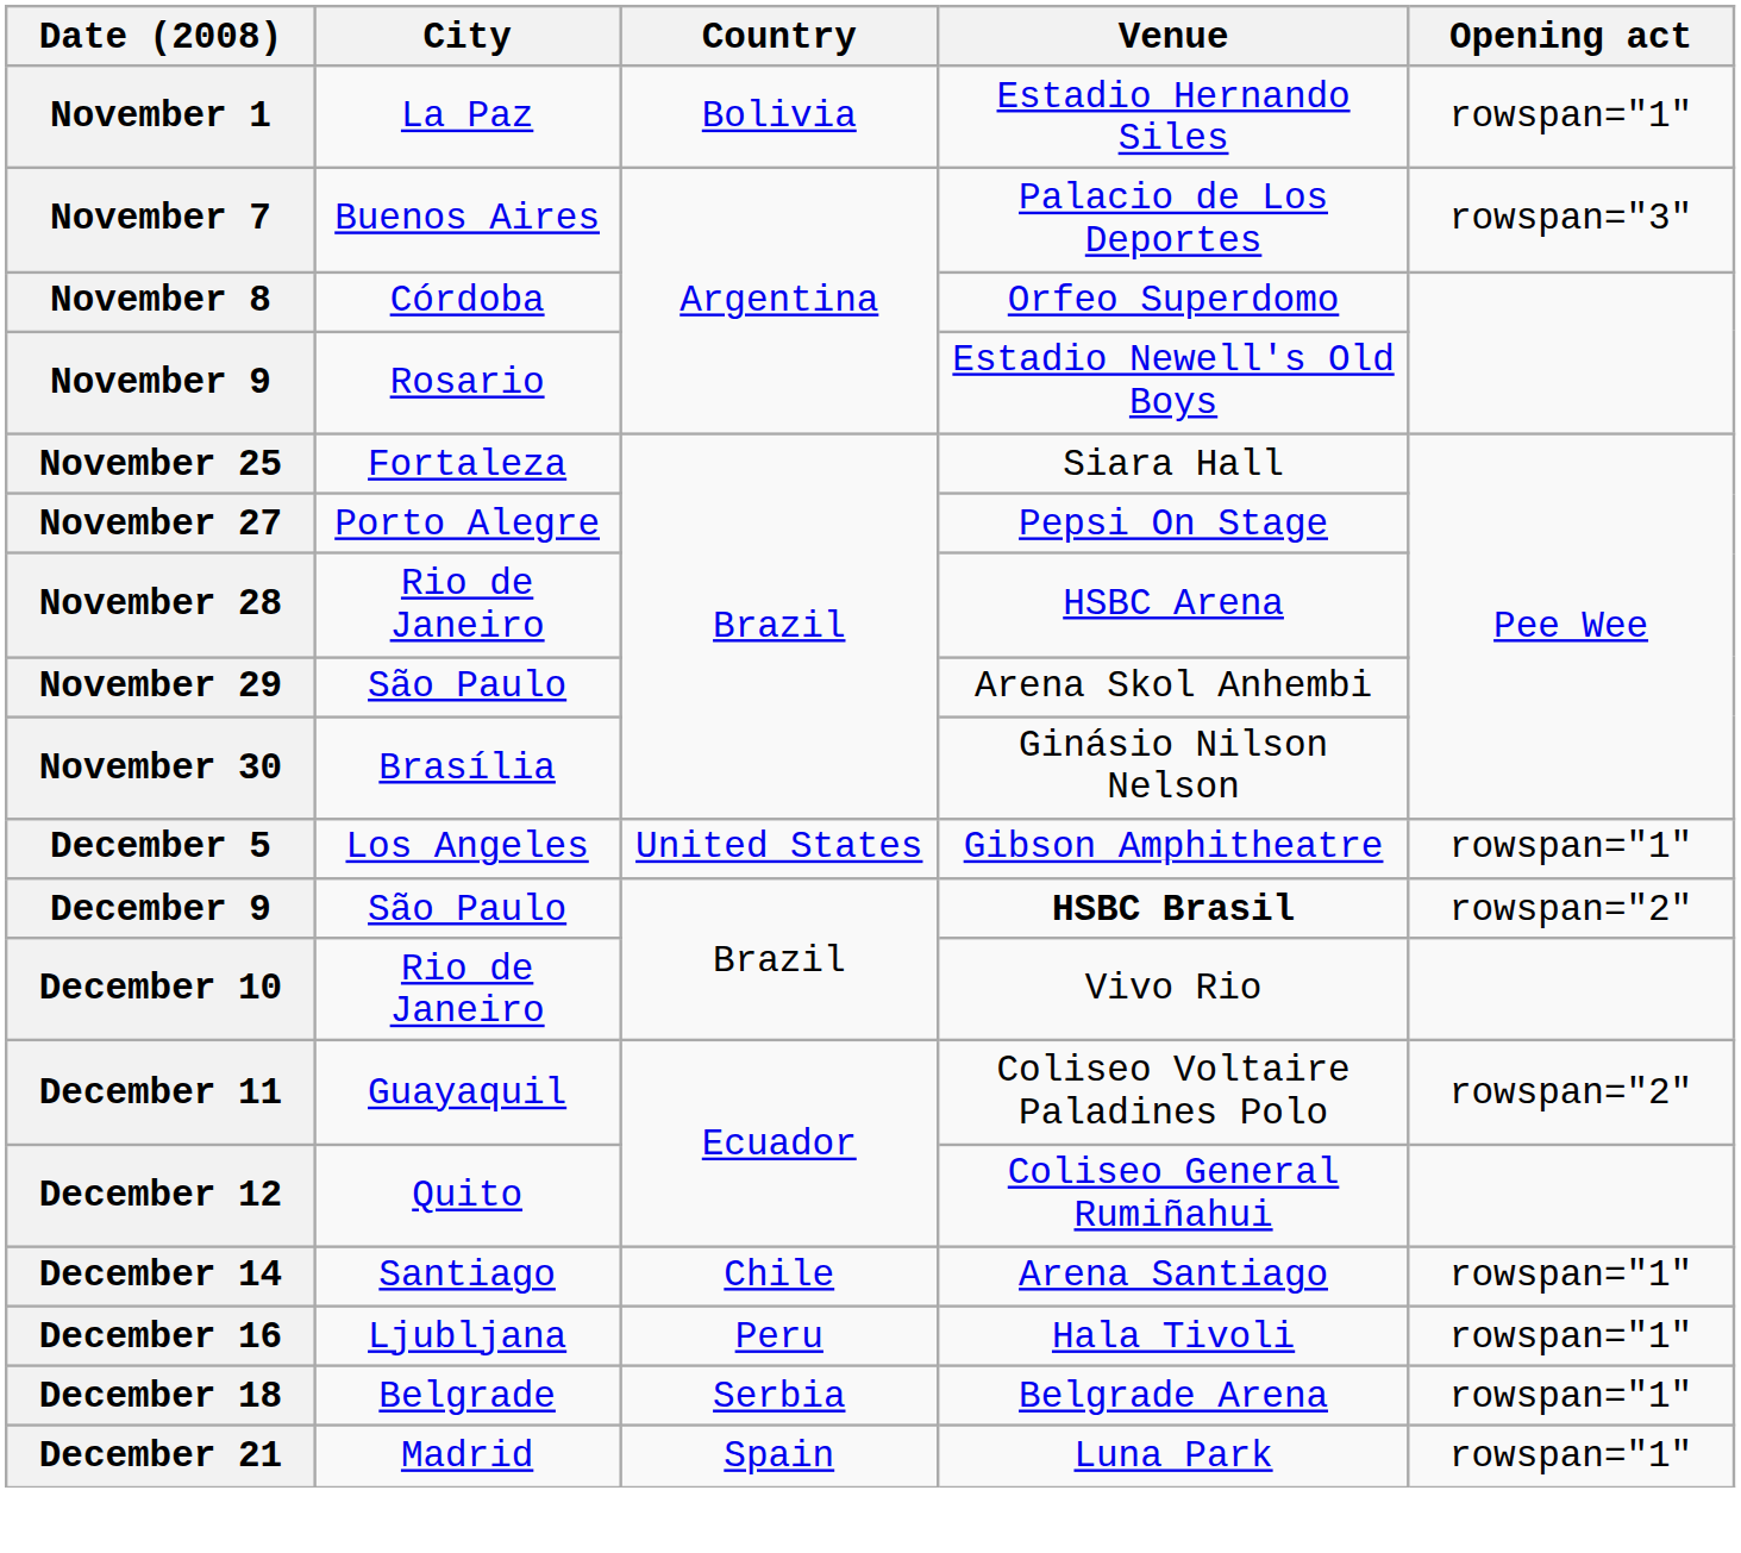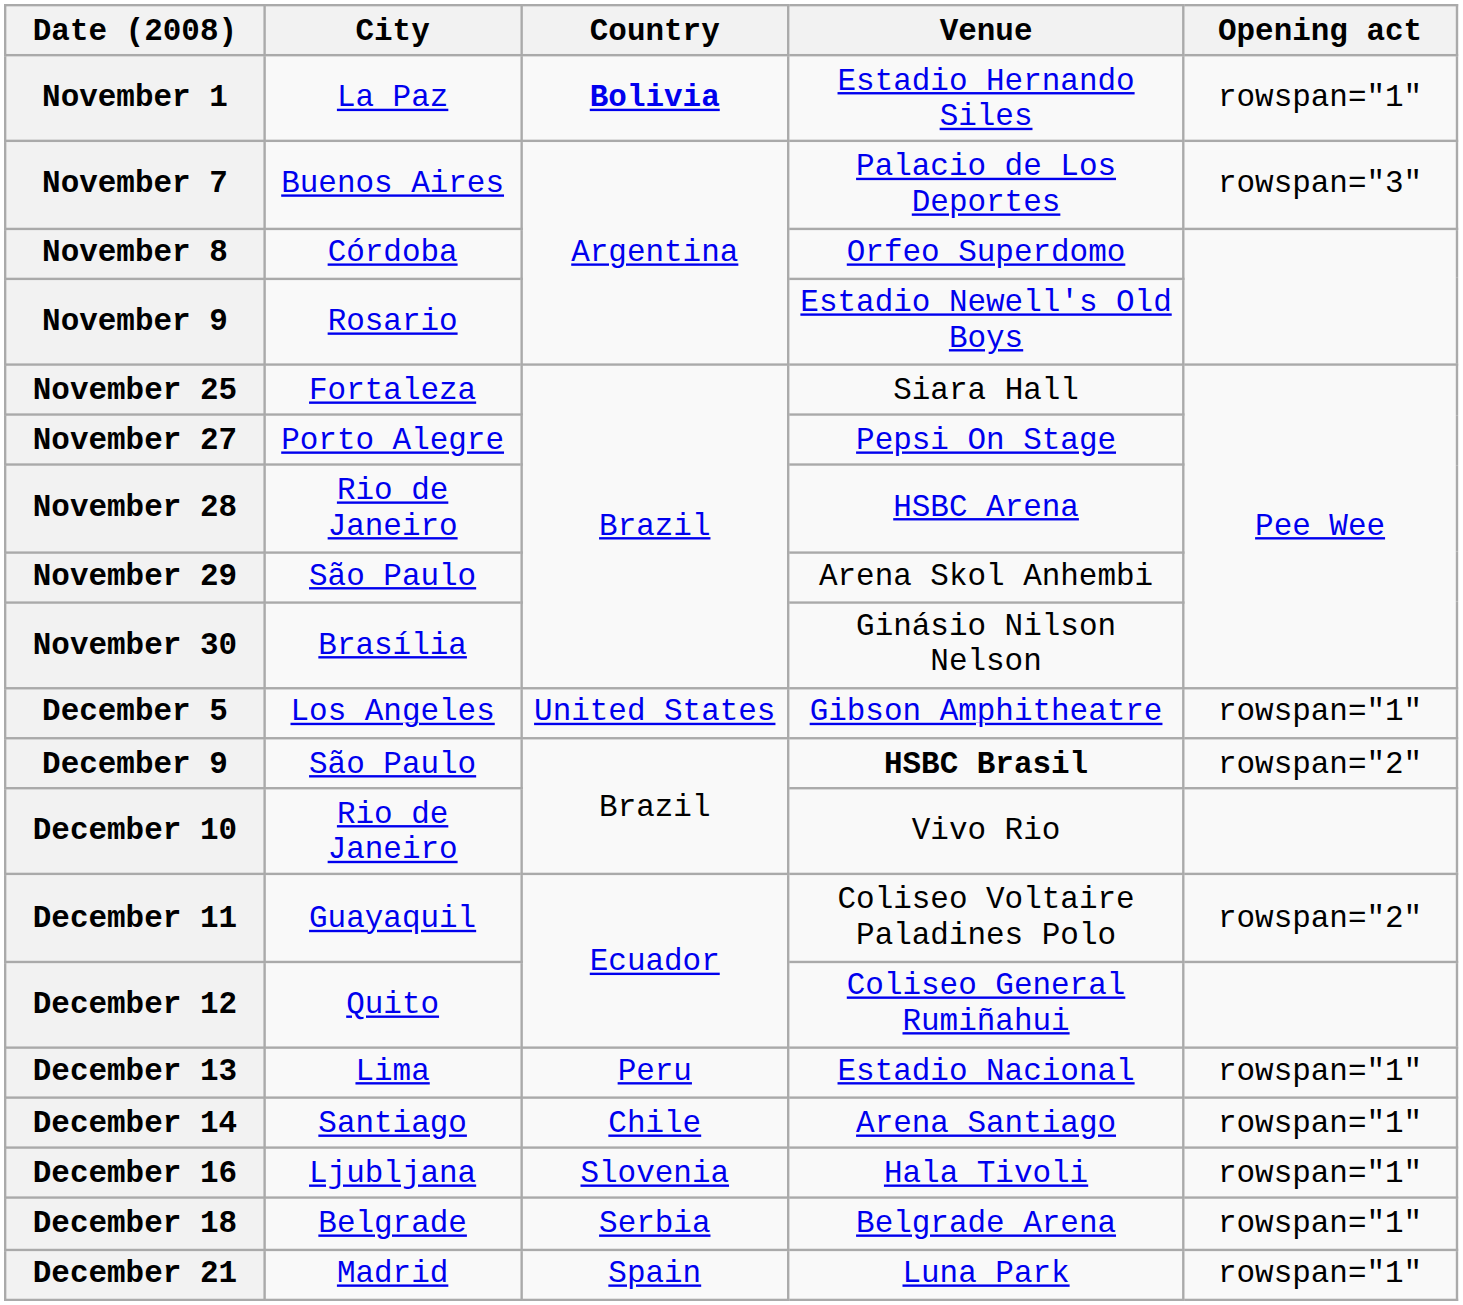November 1 | Country: normal -> bold
+ row: December 13 | Lima | Peru | Estadio Nacional | rowspan="1"
December 16 | Country: Peru -> Slovenia
